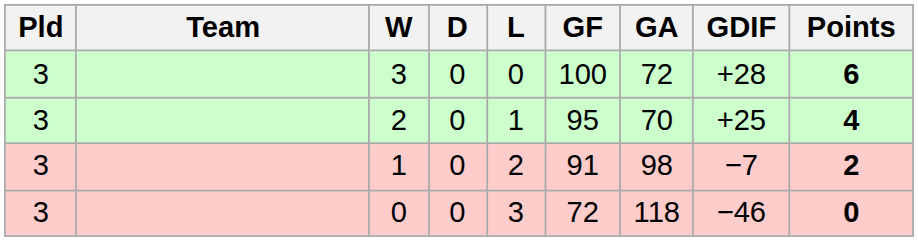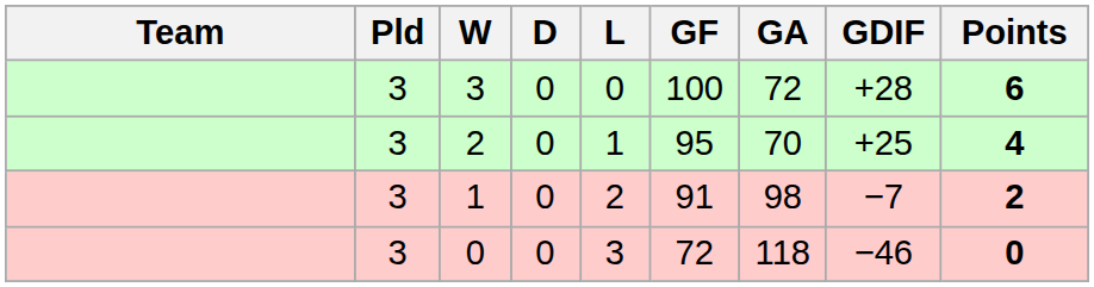columns swapped: Team <-> Pld
